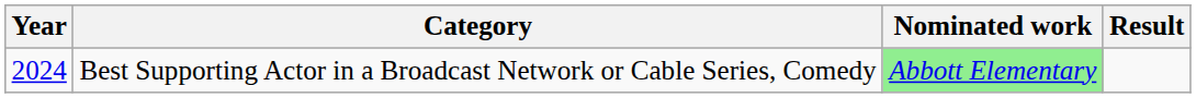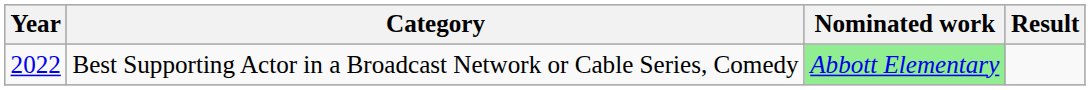row 2 | Year: 2024 -> 2022
